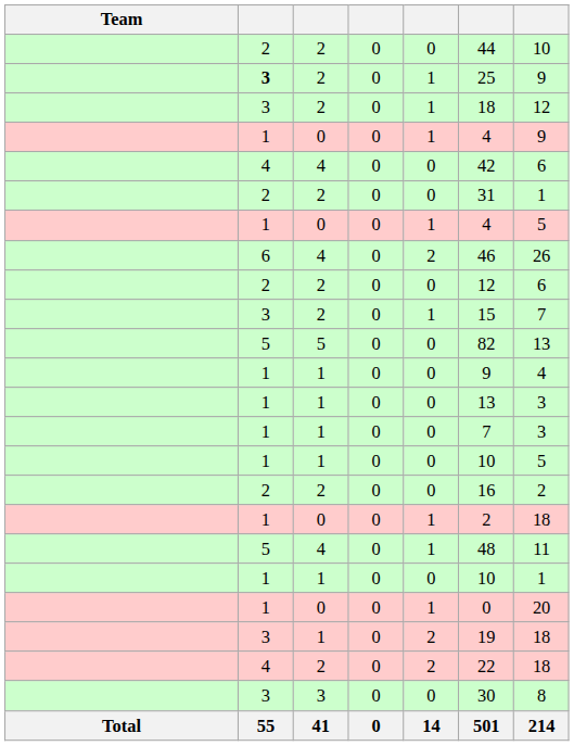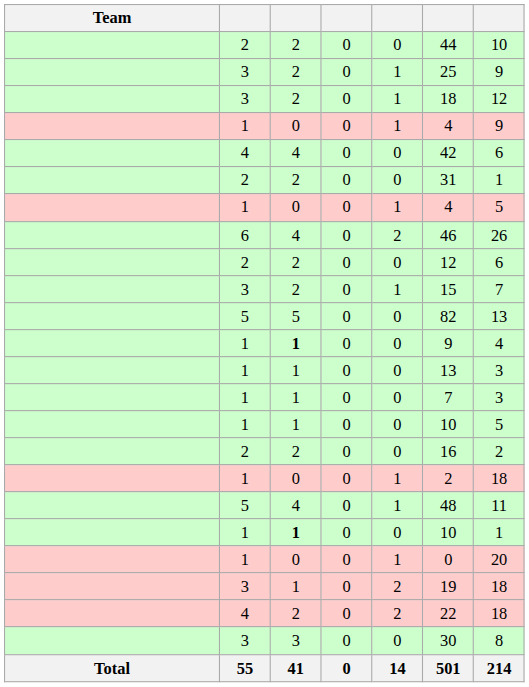row 3 | column 2: bold -> normal
row 13 | column 3: normal -> bold
row 20 | column 3: normal -> bold
